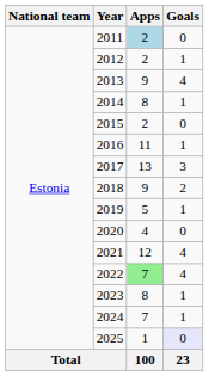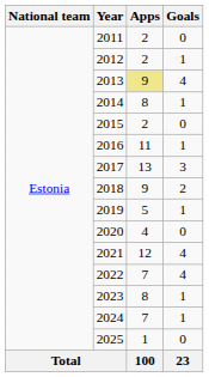2011 | Apps: lightblue background -> no background
2013 | Apps: no background -> khaki background
2022 | Apps: lightgreen background -> no background
2025 | Goals: lavender background -> no background
